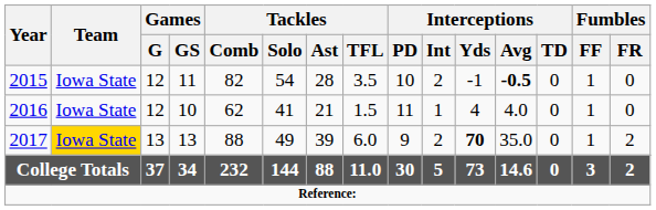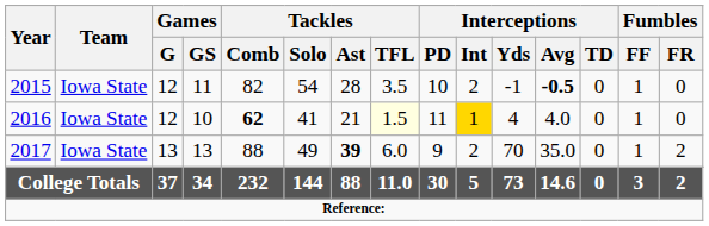2016 | Tackles / Comb: normal -> bold
2016 | Tackles / TFL: no background -> lightyellow background
2016 | Interceptions / Int: no background -> gold background
2017 | Team: gold background -> no background
2017 | Tackles / Ast: normal -> bold
2017 | Interceptions / Yds: bold -> normal
